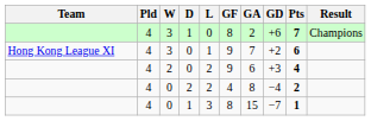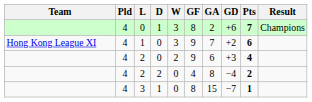columns swapped: W <-> L
